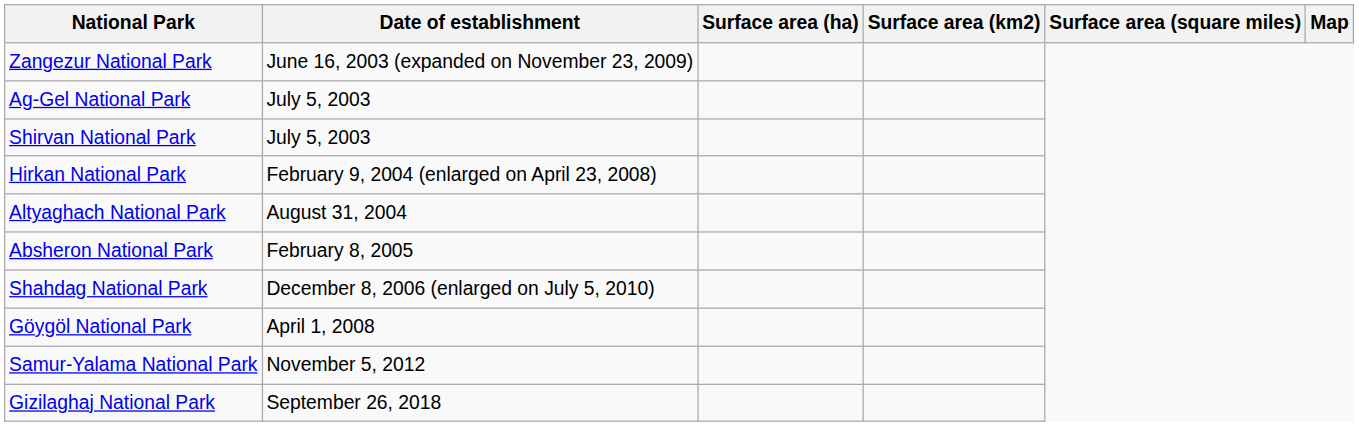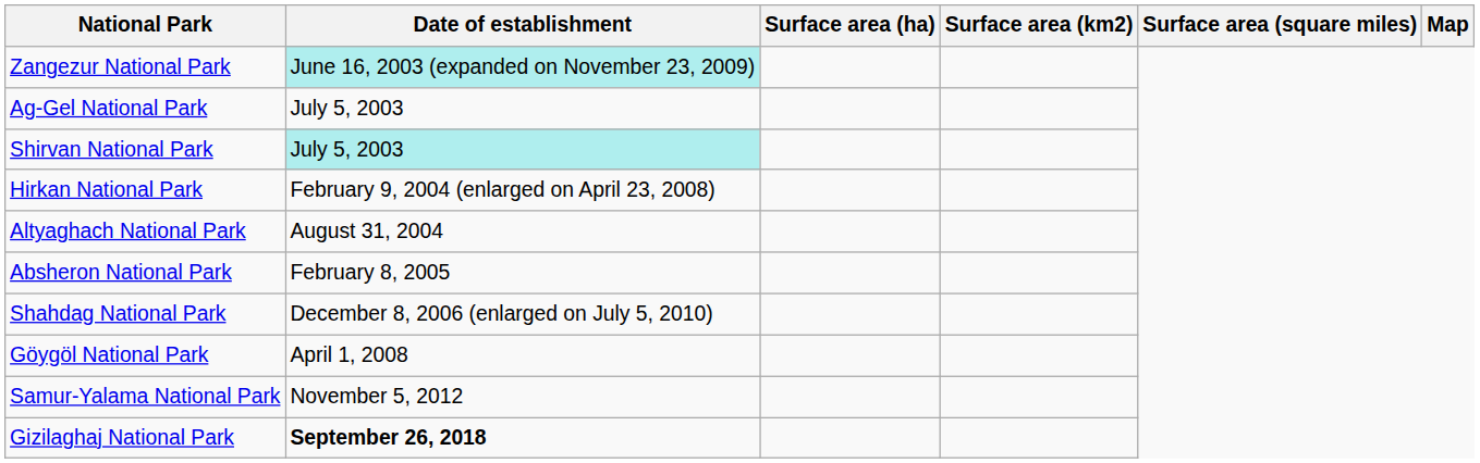Zangezur National Park | Date of establishment: no background -> paleturquoise background
Shirvan National Park | Date of establishment: no background -> paleturquoise background
Gizilaghaj National Park | Date of establishment: normal -> bold
